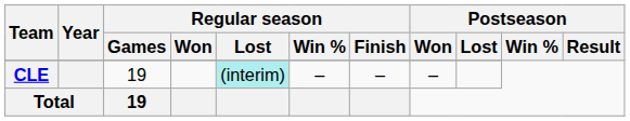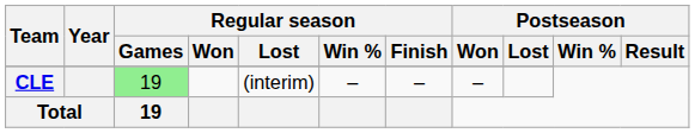CLE | Regular season / Games: no background -> lightgreen background
CLE | Regular season / Lost: paleturquoise background -> no background
